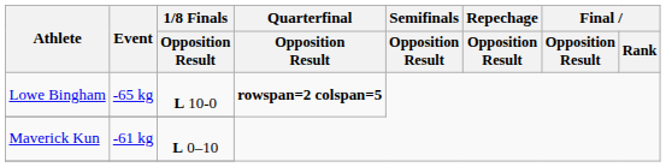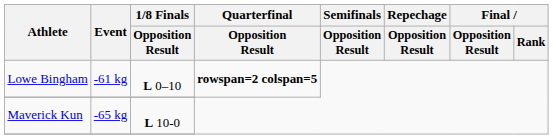Lowe Bingham | Event: -65 kg -> -61 kg
Lowe Bingham | 1/8 Finals / Opposition Result: L 10-0 -> L 0–10
Maverick Kun | Event: -61 kg -> -65 kg
Maverick Kun | 1/8 Finals / Opposition Result: L 0–10 -> L 10-0
